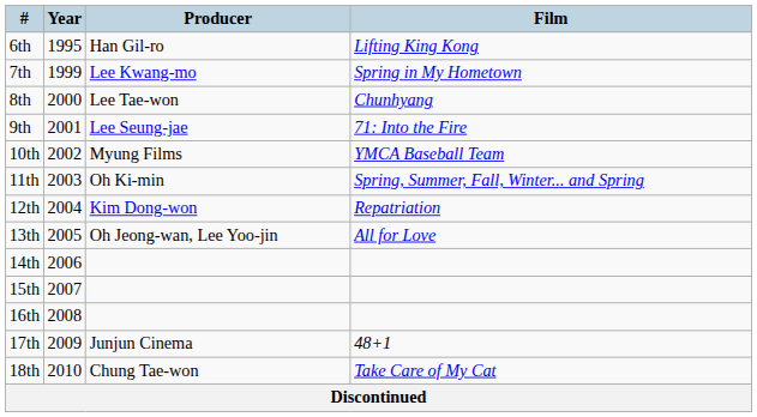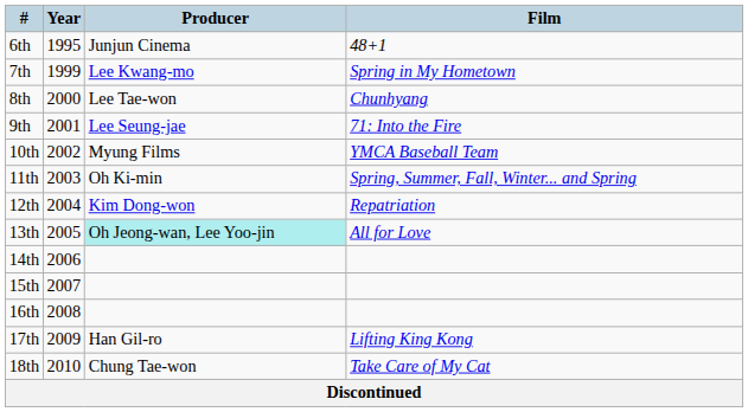6th | Producer: Han Gil-ro -> Junjun Cinema
6th | Film: Lifting King Kong -> 48+1
13th | Producer: no background -> paleturquoise background
17th | Producer: Junjun Cinema -> Han Gil-ro
17th | Film: 48+1 -> Lifting King Kong
